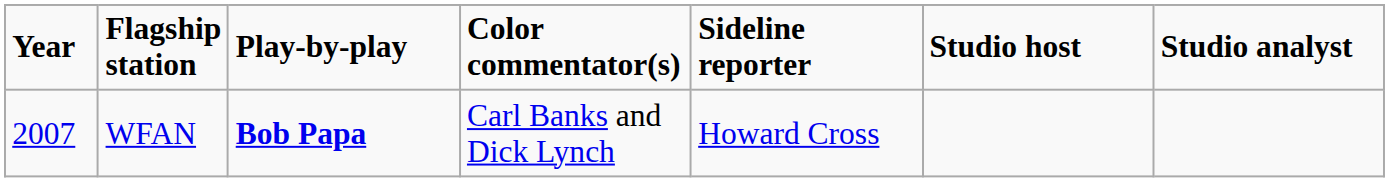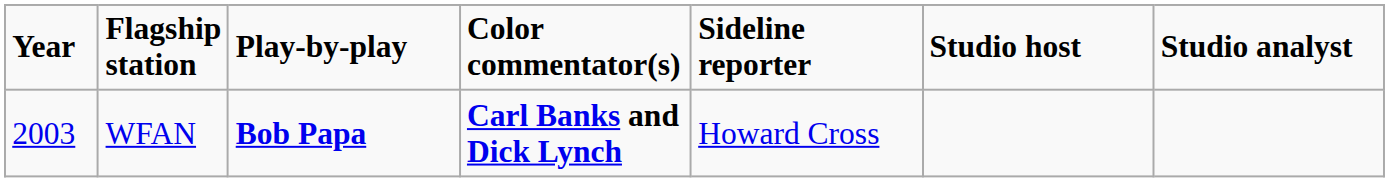WFAN | Year: 2007 -> 2003
WFAN | Color commentator(s): normal -> bold
